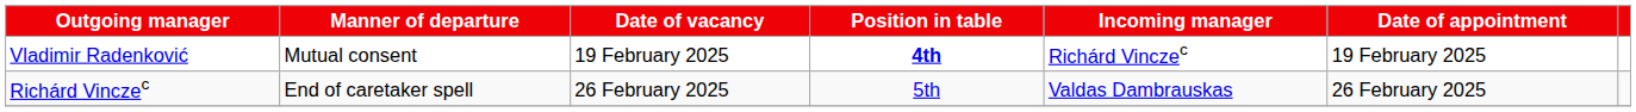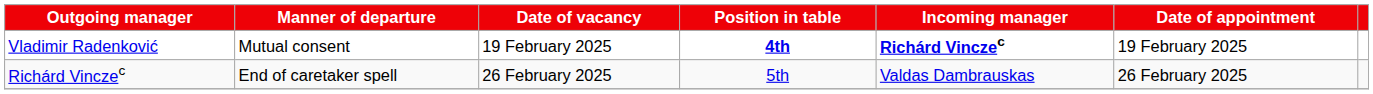Vladimir Radenković | Incoming manager: normal -> bold
